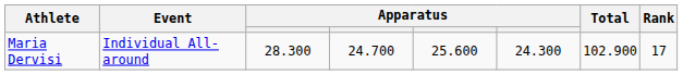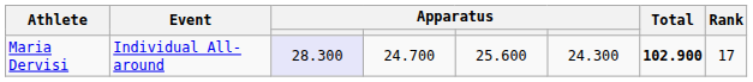row 3 | column 3: no background -> lavender background
row 3 | Total: normal -> bold
